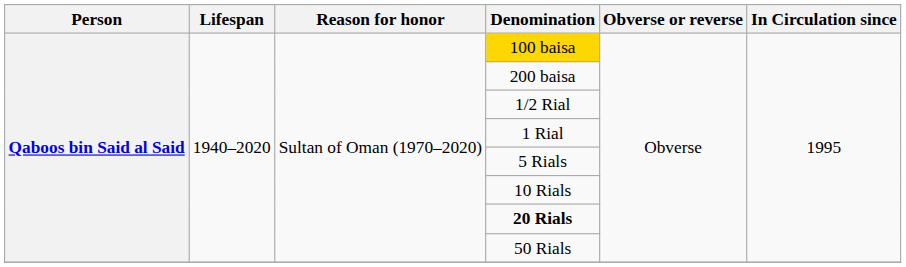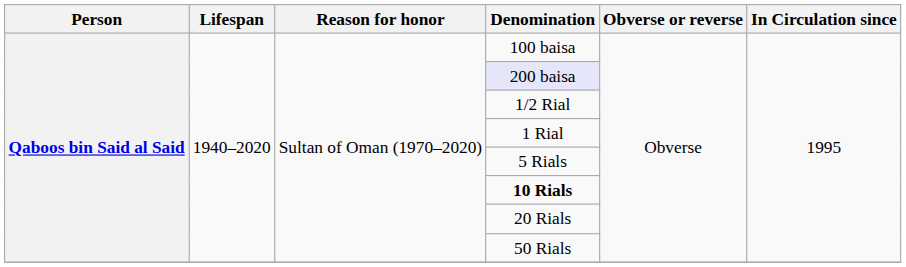100 baisa | Denomination: gold background -> no background
200 baisa | Denomination: no background -> lavender background
10 Rials | Denomination: normal -> bold
20 Rials | Denomination: bold -> normal
